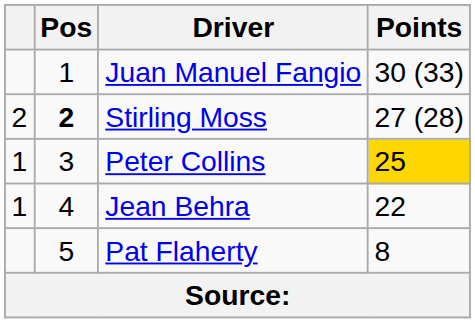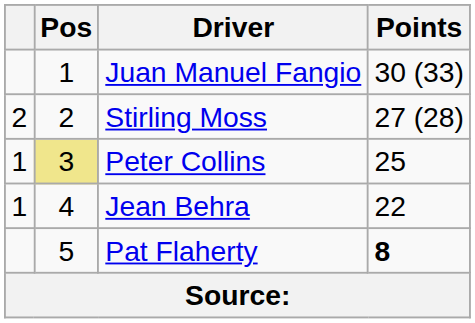Stirling Moss | Pos: bold -> normal
Peter Collins | Pos: no background -> khaki background
Peter Collins | Points: gold background -> no background
Pat Flaherty | Points: normal -> bold
